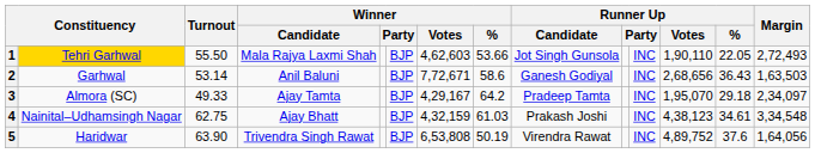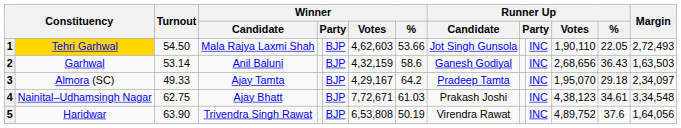1 | Turnout: 55.50 -> 54.50
2 | Winner / Votes: 7,72,671 -> 4,32,159
4 | Winner / Votes: 4,32,159 -> 7,72,671
